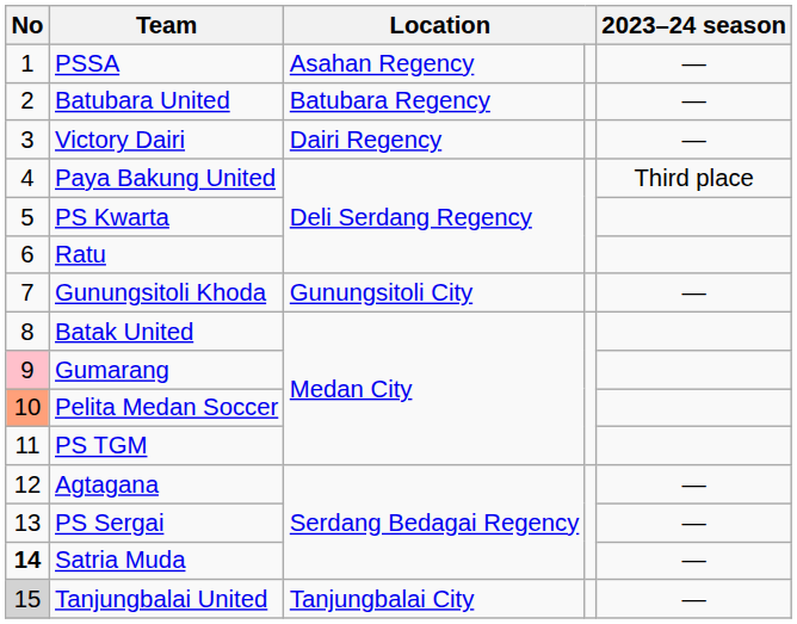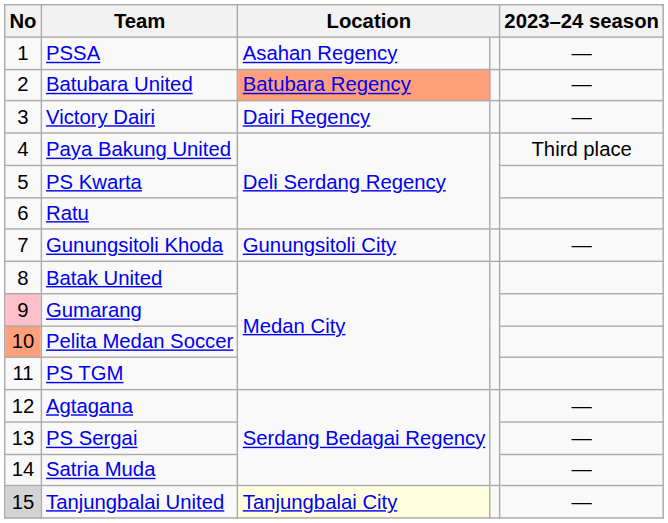Batubara United | column 3: no background -> lightsalmon background
Satria Muda | No: bold -> normal
Tanjungbalai United | column 3: no background -> lightyellow background
